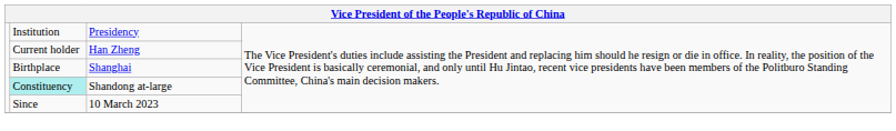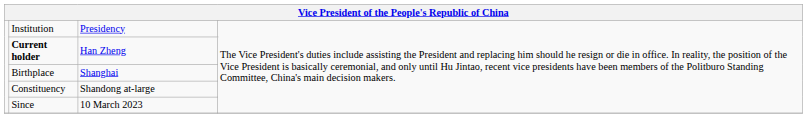Current holder | column 2: normal -> bold
Constituency | column 2: paleturquoise background -> no background
